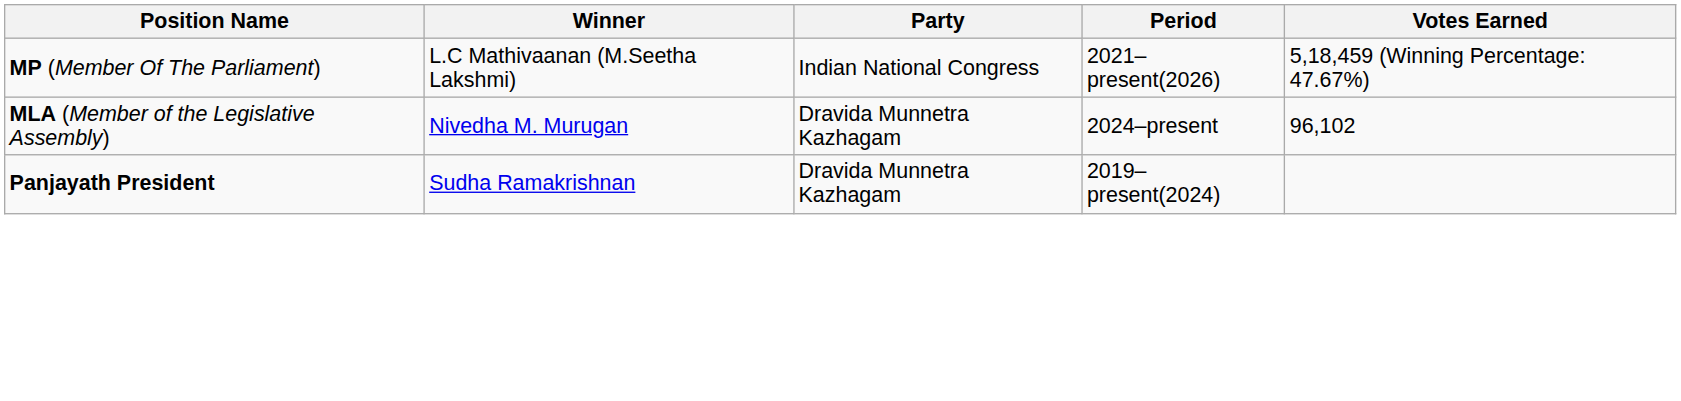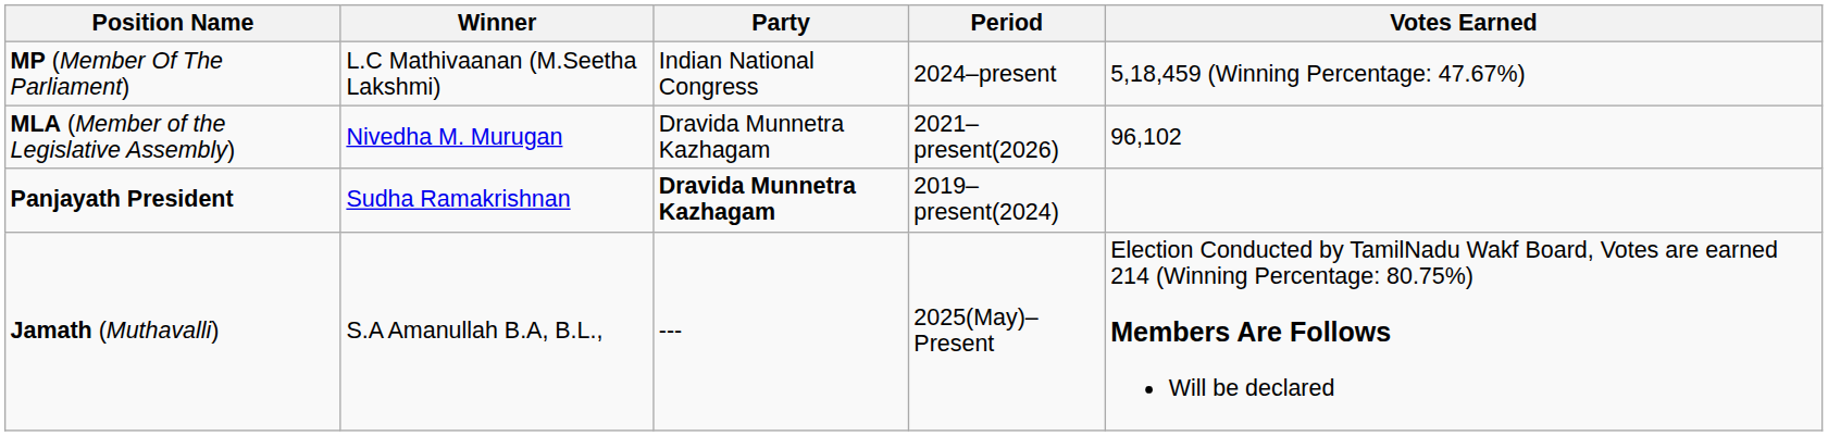MP (Member Of The Parliament) | Period: 2021–present(2026) -> 2024–present
MLA (Member of the Legislative Assembly) | Period: 2024–present -> 2021–present(2026)
Panjayath President | Party: normal -> bold
+ row: Jamath (Muthavalli) | S.A Amanullah B.A, B.L., | --- | 2025(May)–Present | Election Conducted by TamilNadu Wakf Board, Votes are earned 214 (Winning Percentage: 80.75%) Members Are Follows Will be declared
